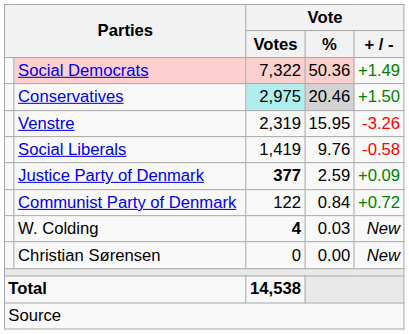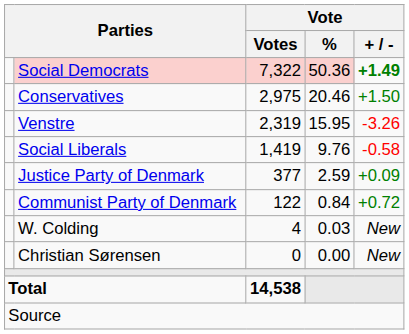Social Democrats | Vote / + / -: normal -> bold
Conservatives | Vote / Votes: paleturquoise background -> no background
Conservatives | Vote / %: lightgrey background -> no background
Justice Party of Denmark | Vote / Votes: bold -> normal
W. Colding | Vote / Votes: bold -> normal
